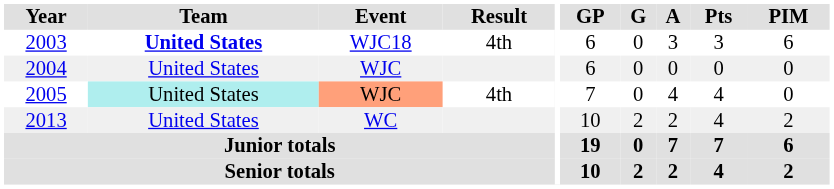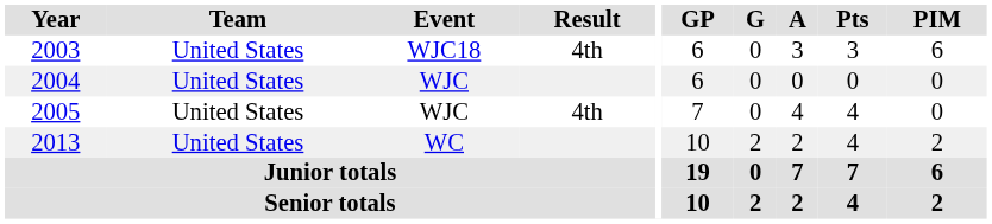2003 | Team: bold -> normal
2005 | Team: paleturquoise background -> no background
2005 | Event: lightsalmon background -> no background
